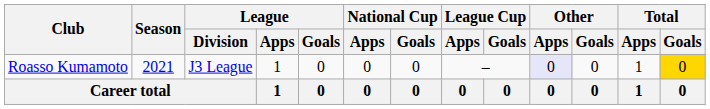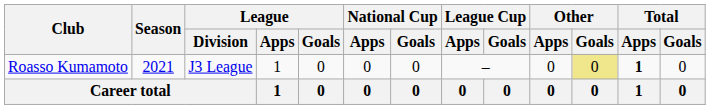Roasso Kumamoto | Other / Apps: lavender background -> no background
Roasso Kumamoto | Other / Goals: no background -> khaki background
Roasso Kumamoto | Total / Apps: normal -> bold
Roasso Kumamoto | Total / Goals: gold background -> no background
